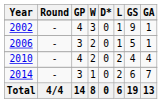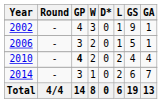2010 | GP: normal -> bold
